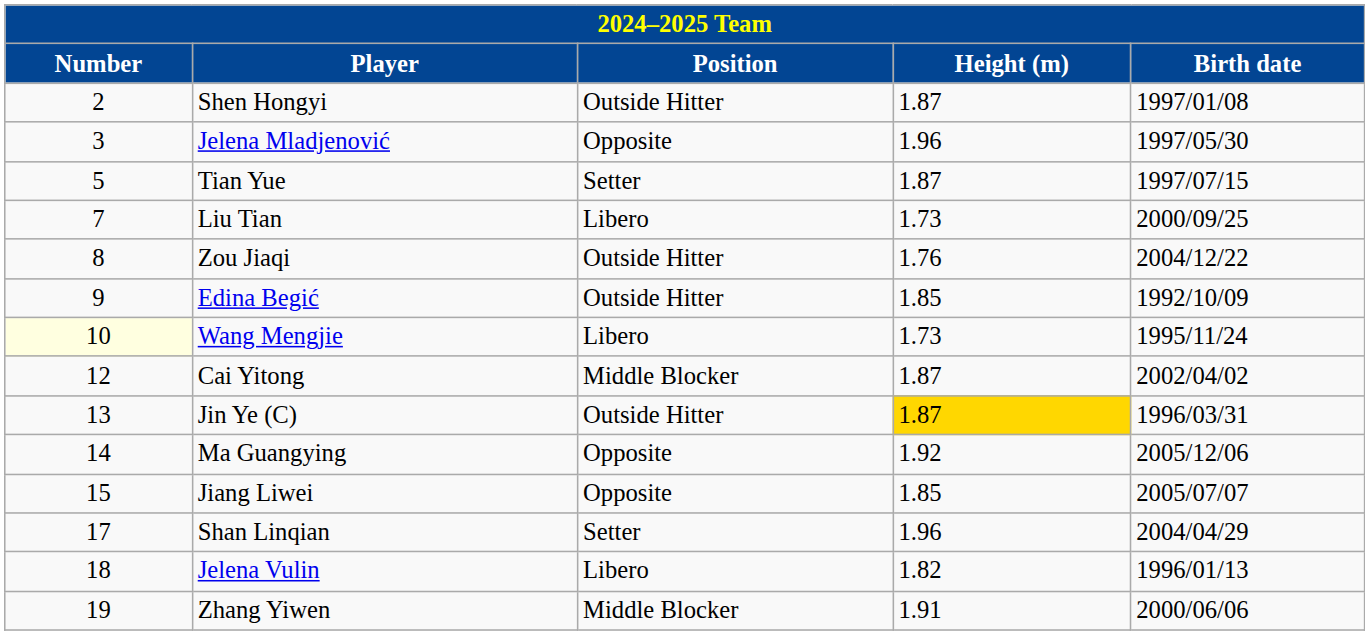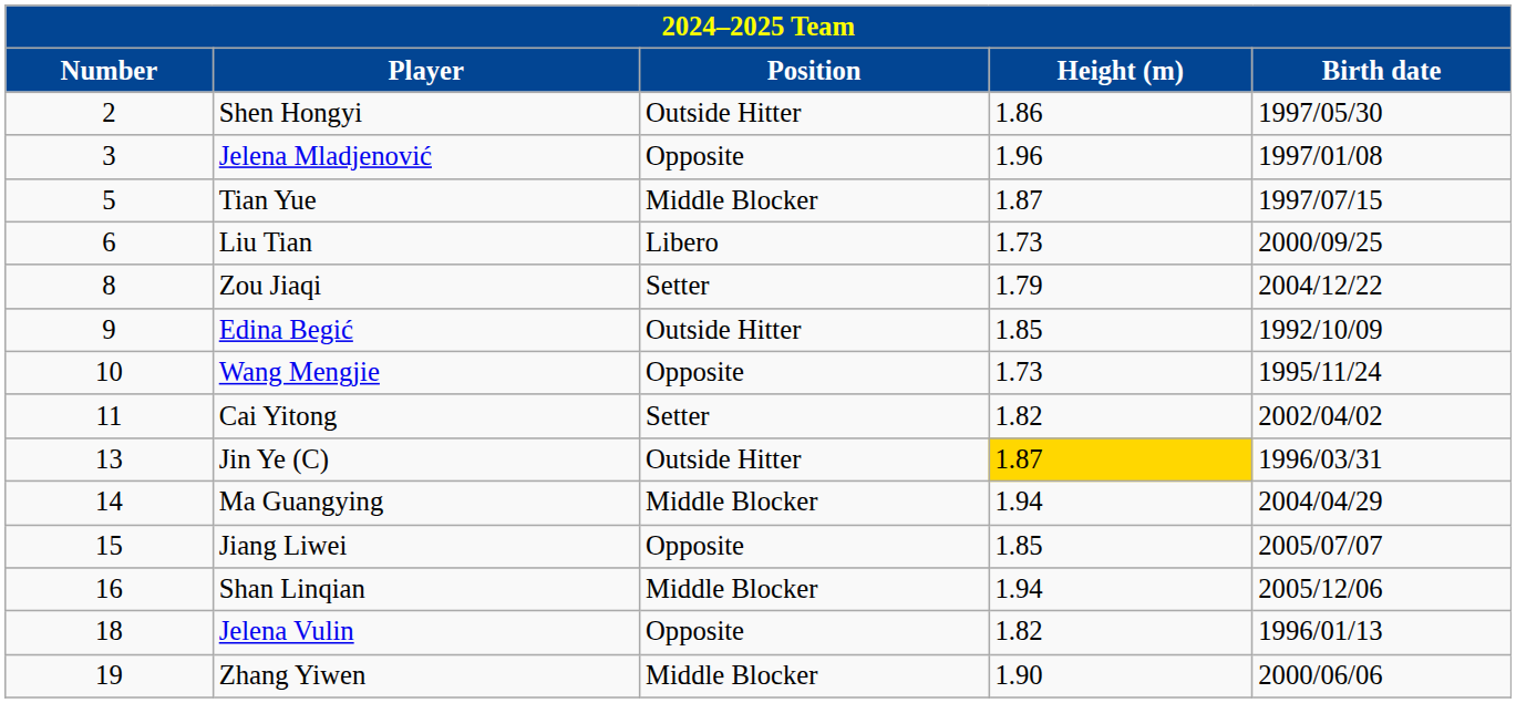Shen Hongyi | Height (m): 1.87 -> 1.86
Shen Hongyi | Birth date: 1997/01/08 -> 1997/05/30
Jelena Mladjenović | Birth date: 1997/05/30 -> 1997/01/08
Tian Yue | Position: Setter -> Middle Blocker
Liu Tian | Number: 7 -> 6
Zou Jiaqi | Position: Outside Hitter -> Setter
Zou Jiaqi | Height (m): 1.76 -> 1.79
Wang Mengjie | Number: lightyellow background -> no background
Wang Mengjie | Position: Libero -> Opposite
Cai Yitong | Number: 12 -> 11
Cai Yitong | Position: Middle Blocker -> Setter
Cai Yitong | Height (m): 1.87 -> 1.82
Ma Guangying | Position: Opposite -> Middle Blocker
Ma Guangying | Height (m): 1.92 -> 1.94
Ma Guangying | Birth date: 2005/12/06 -> 2004/04/29
Shan Linqian | Number: 17 -> 16
Shan Linqian | Position: Setter -> Middle Blocker
Shan Linqian | Height (m): 1.96 -> 1.94
Shan Linqian | Birth date: 2004/04/29 -> 2005/12/06
Jelena Vulin | Position: Libero -> Opposite
Zhang Yiwen | Height (m): 1.91 -> 1.90
